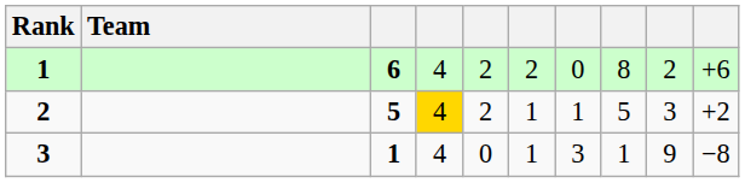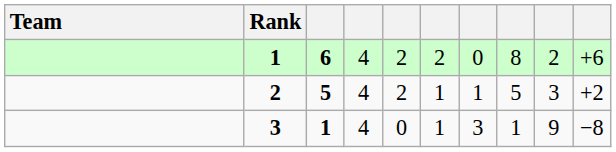columns swapped: Rank <-> Team
row 3 | column 4: gold background -> no background
